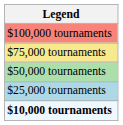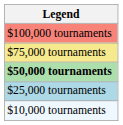row 4 | column 1: normal -> bold
row 6 | column 1: bold -> normal
